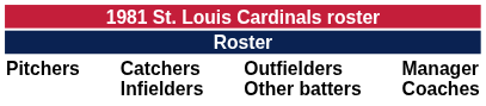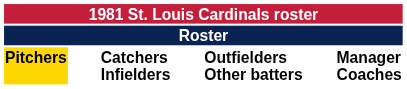Pitchers | column 1: no background -> gold background
